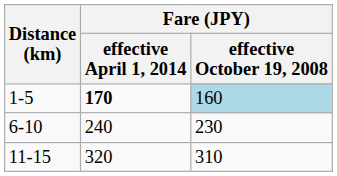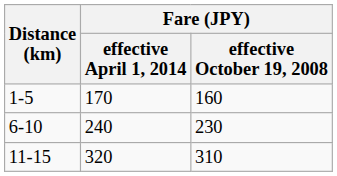1-5 | Fare (JPY) / effective April 1, 2014: bold -> normal
1-5 | Fare (JPY) / effective October 19, 2008: lightblue background -> no background
